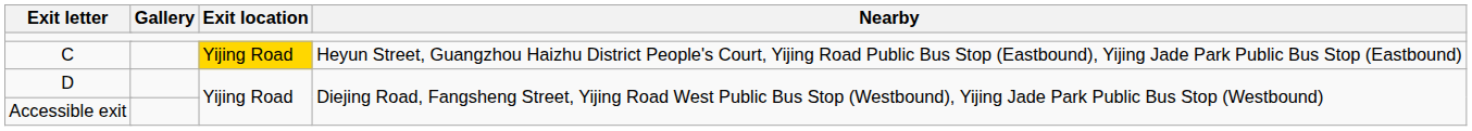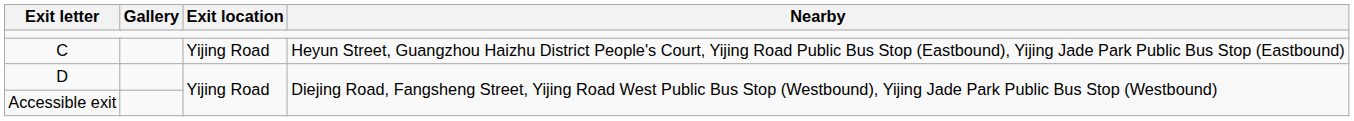C | Exit location: gold background -> no background
